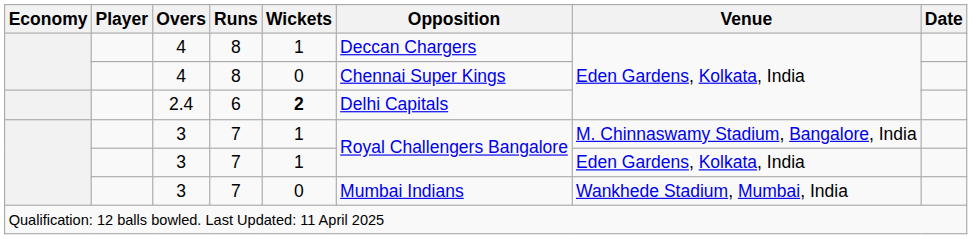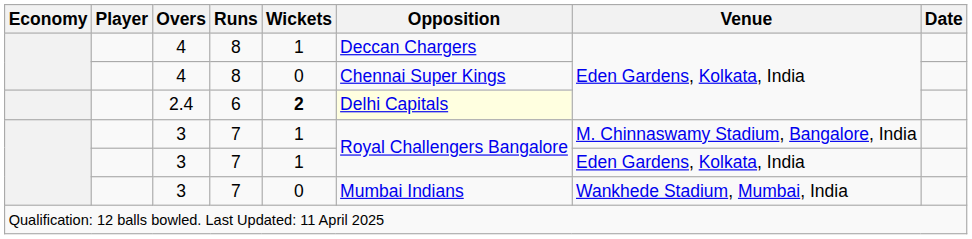2.4 | Opposition: no background -> lightyellow background
